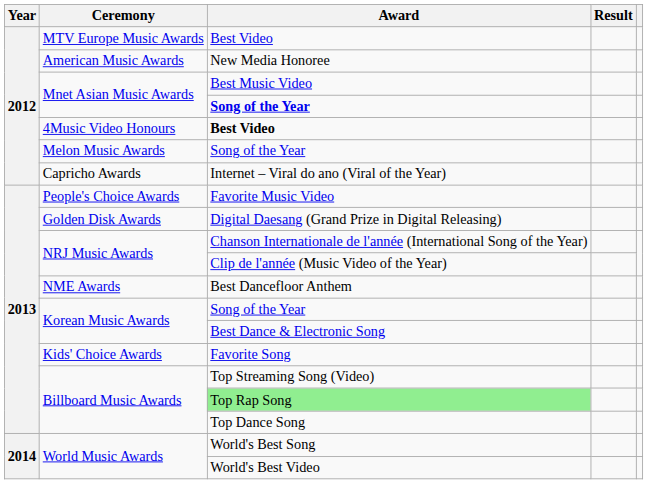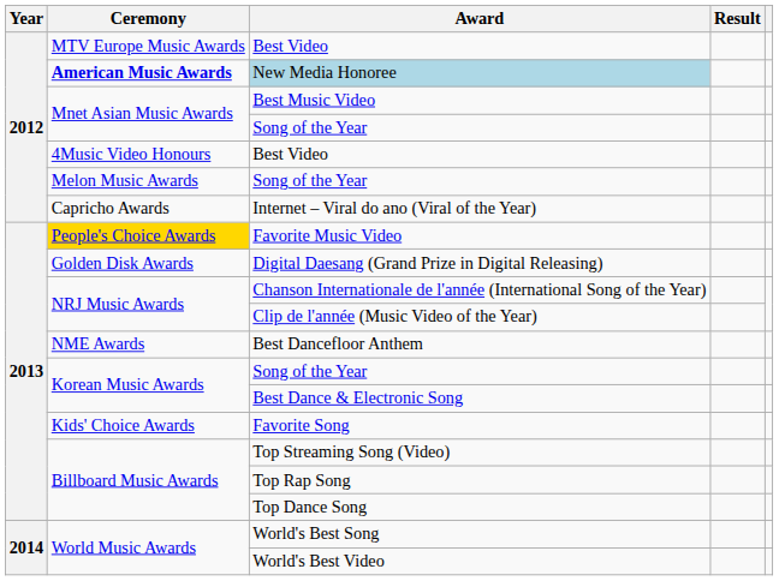New Media Honoree | Ceremony: normal -> bold
New Media Honoree | Award: no background -> lightblue background
Mnet Asian Music Awards / Song of the Year | Award: bold -> normal
4Music Video Honours / Best Video | Award: bold -> normal
Favorite Music Video | Ceremony: no background -> gold background
Top Rap Song | Award: lightgreen background -> no background
